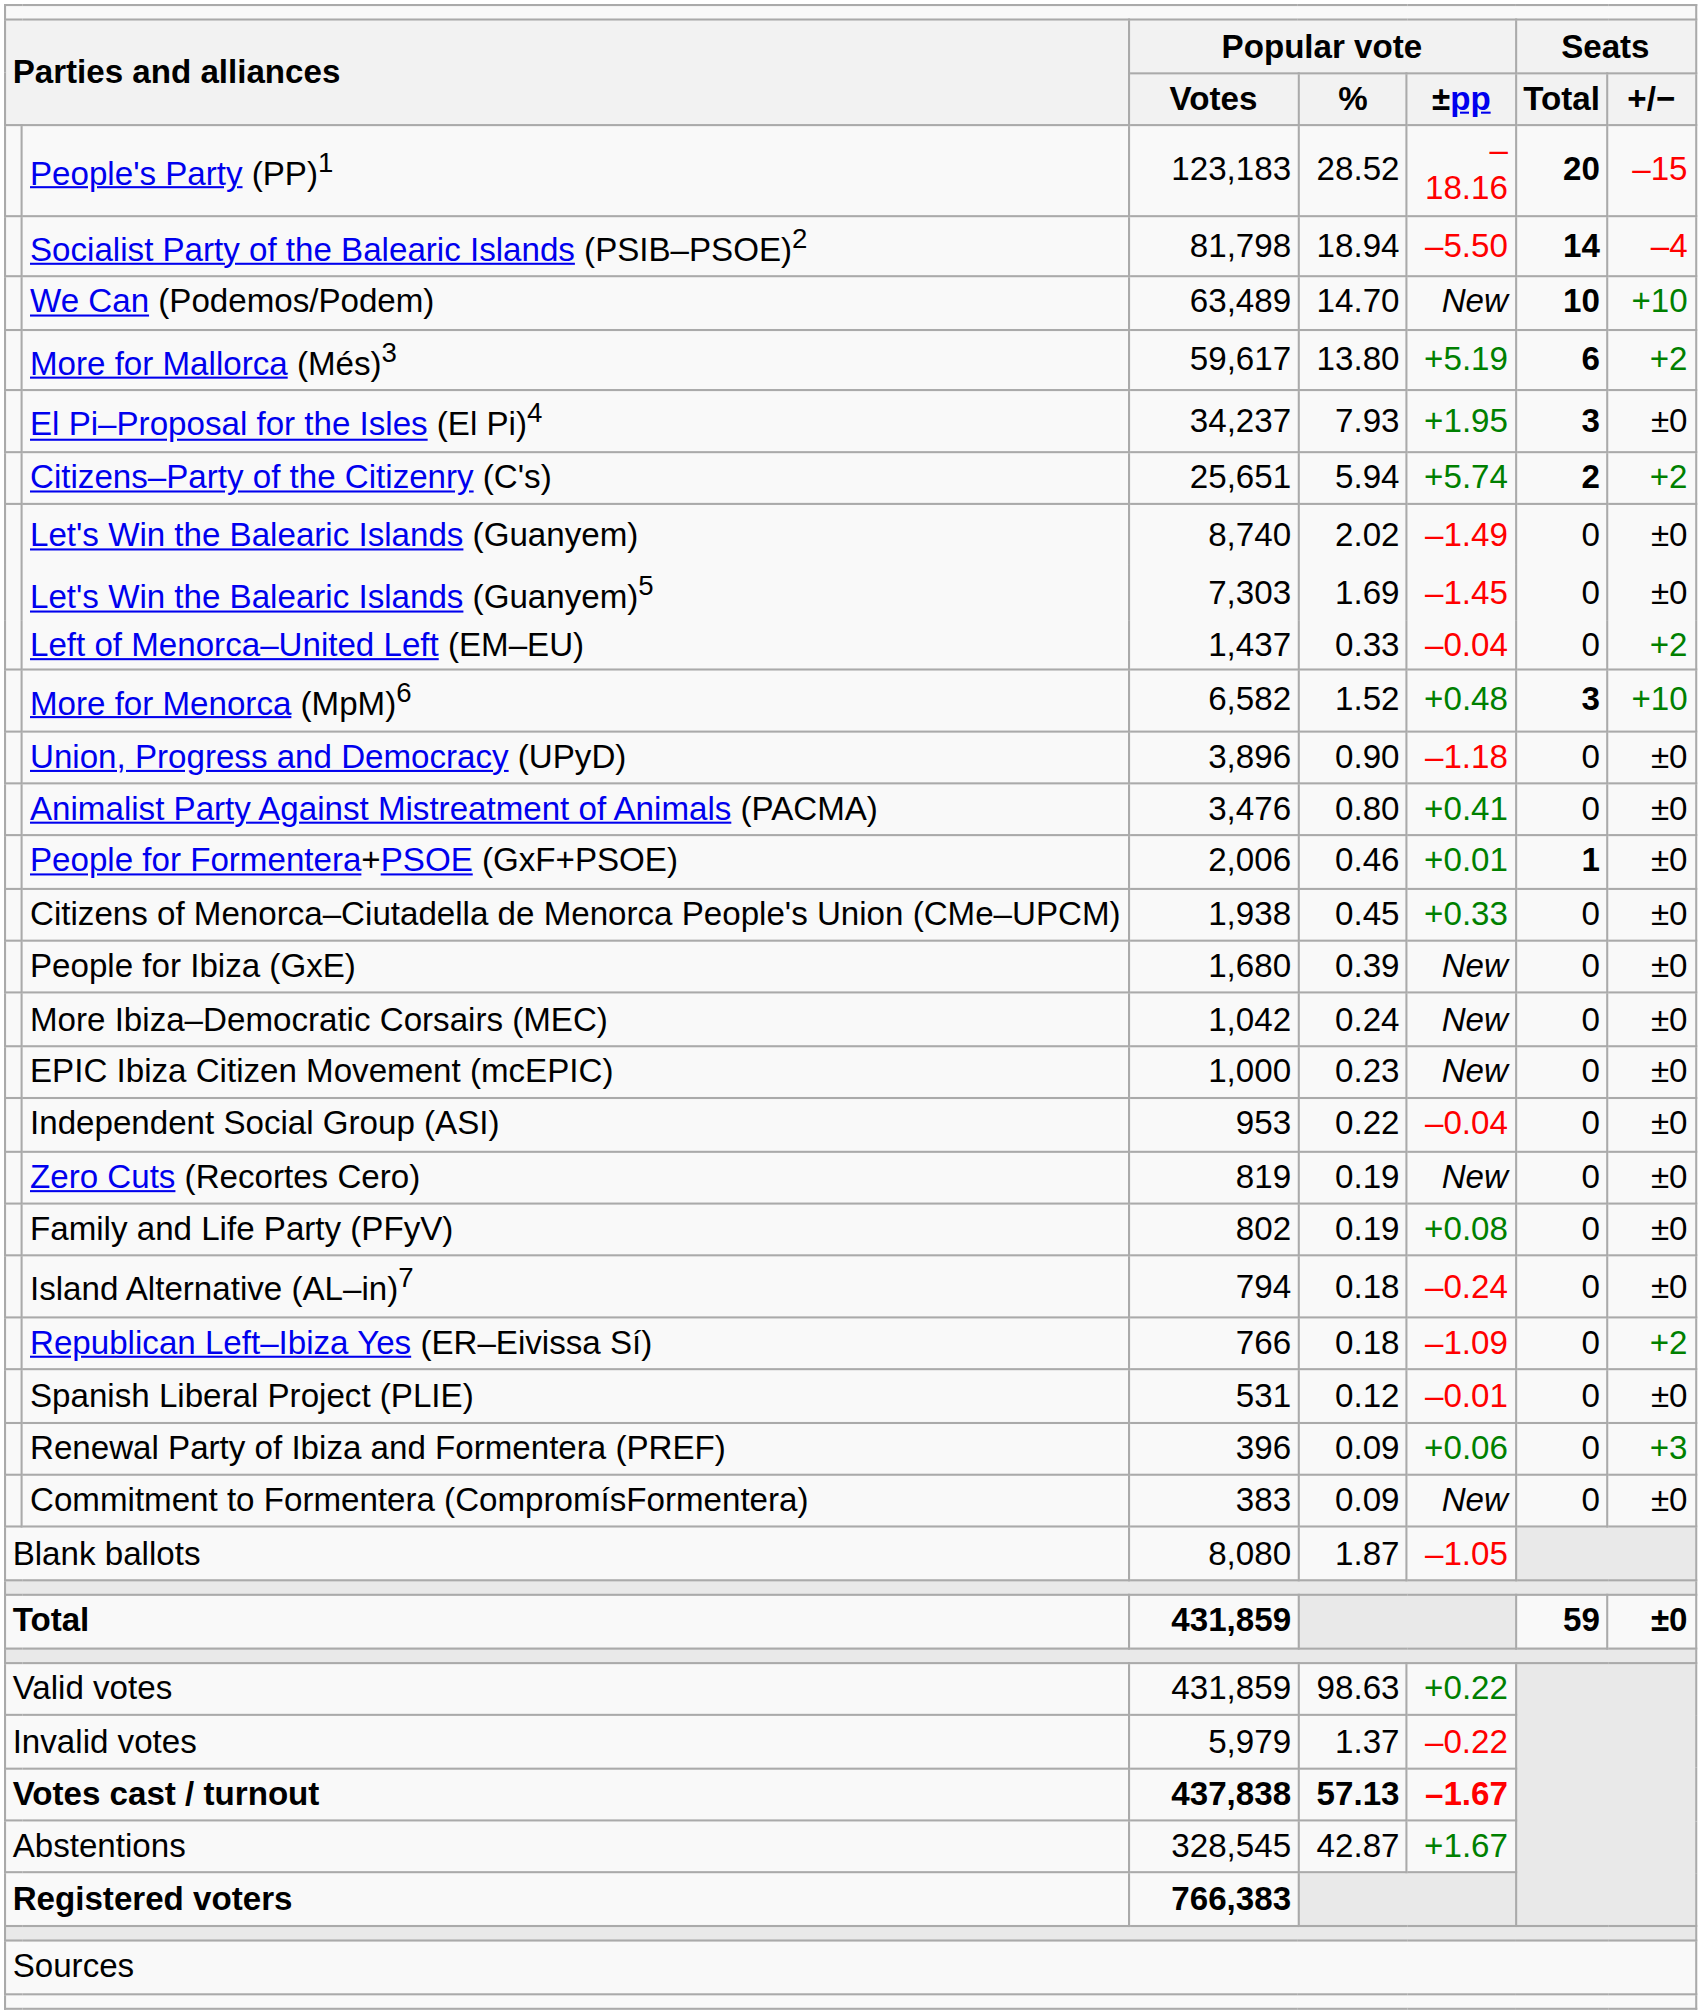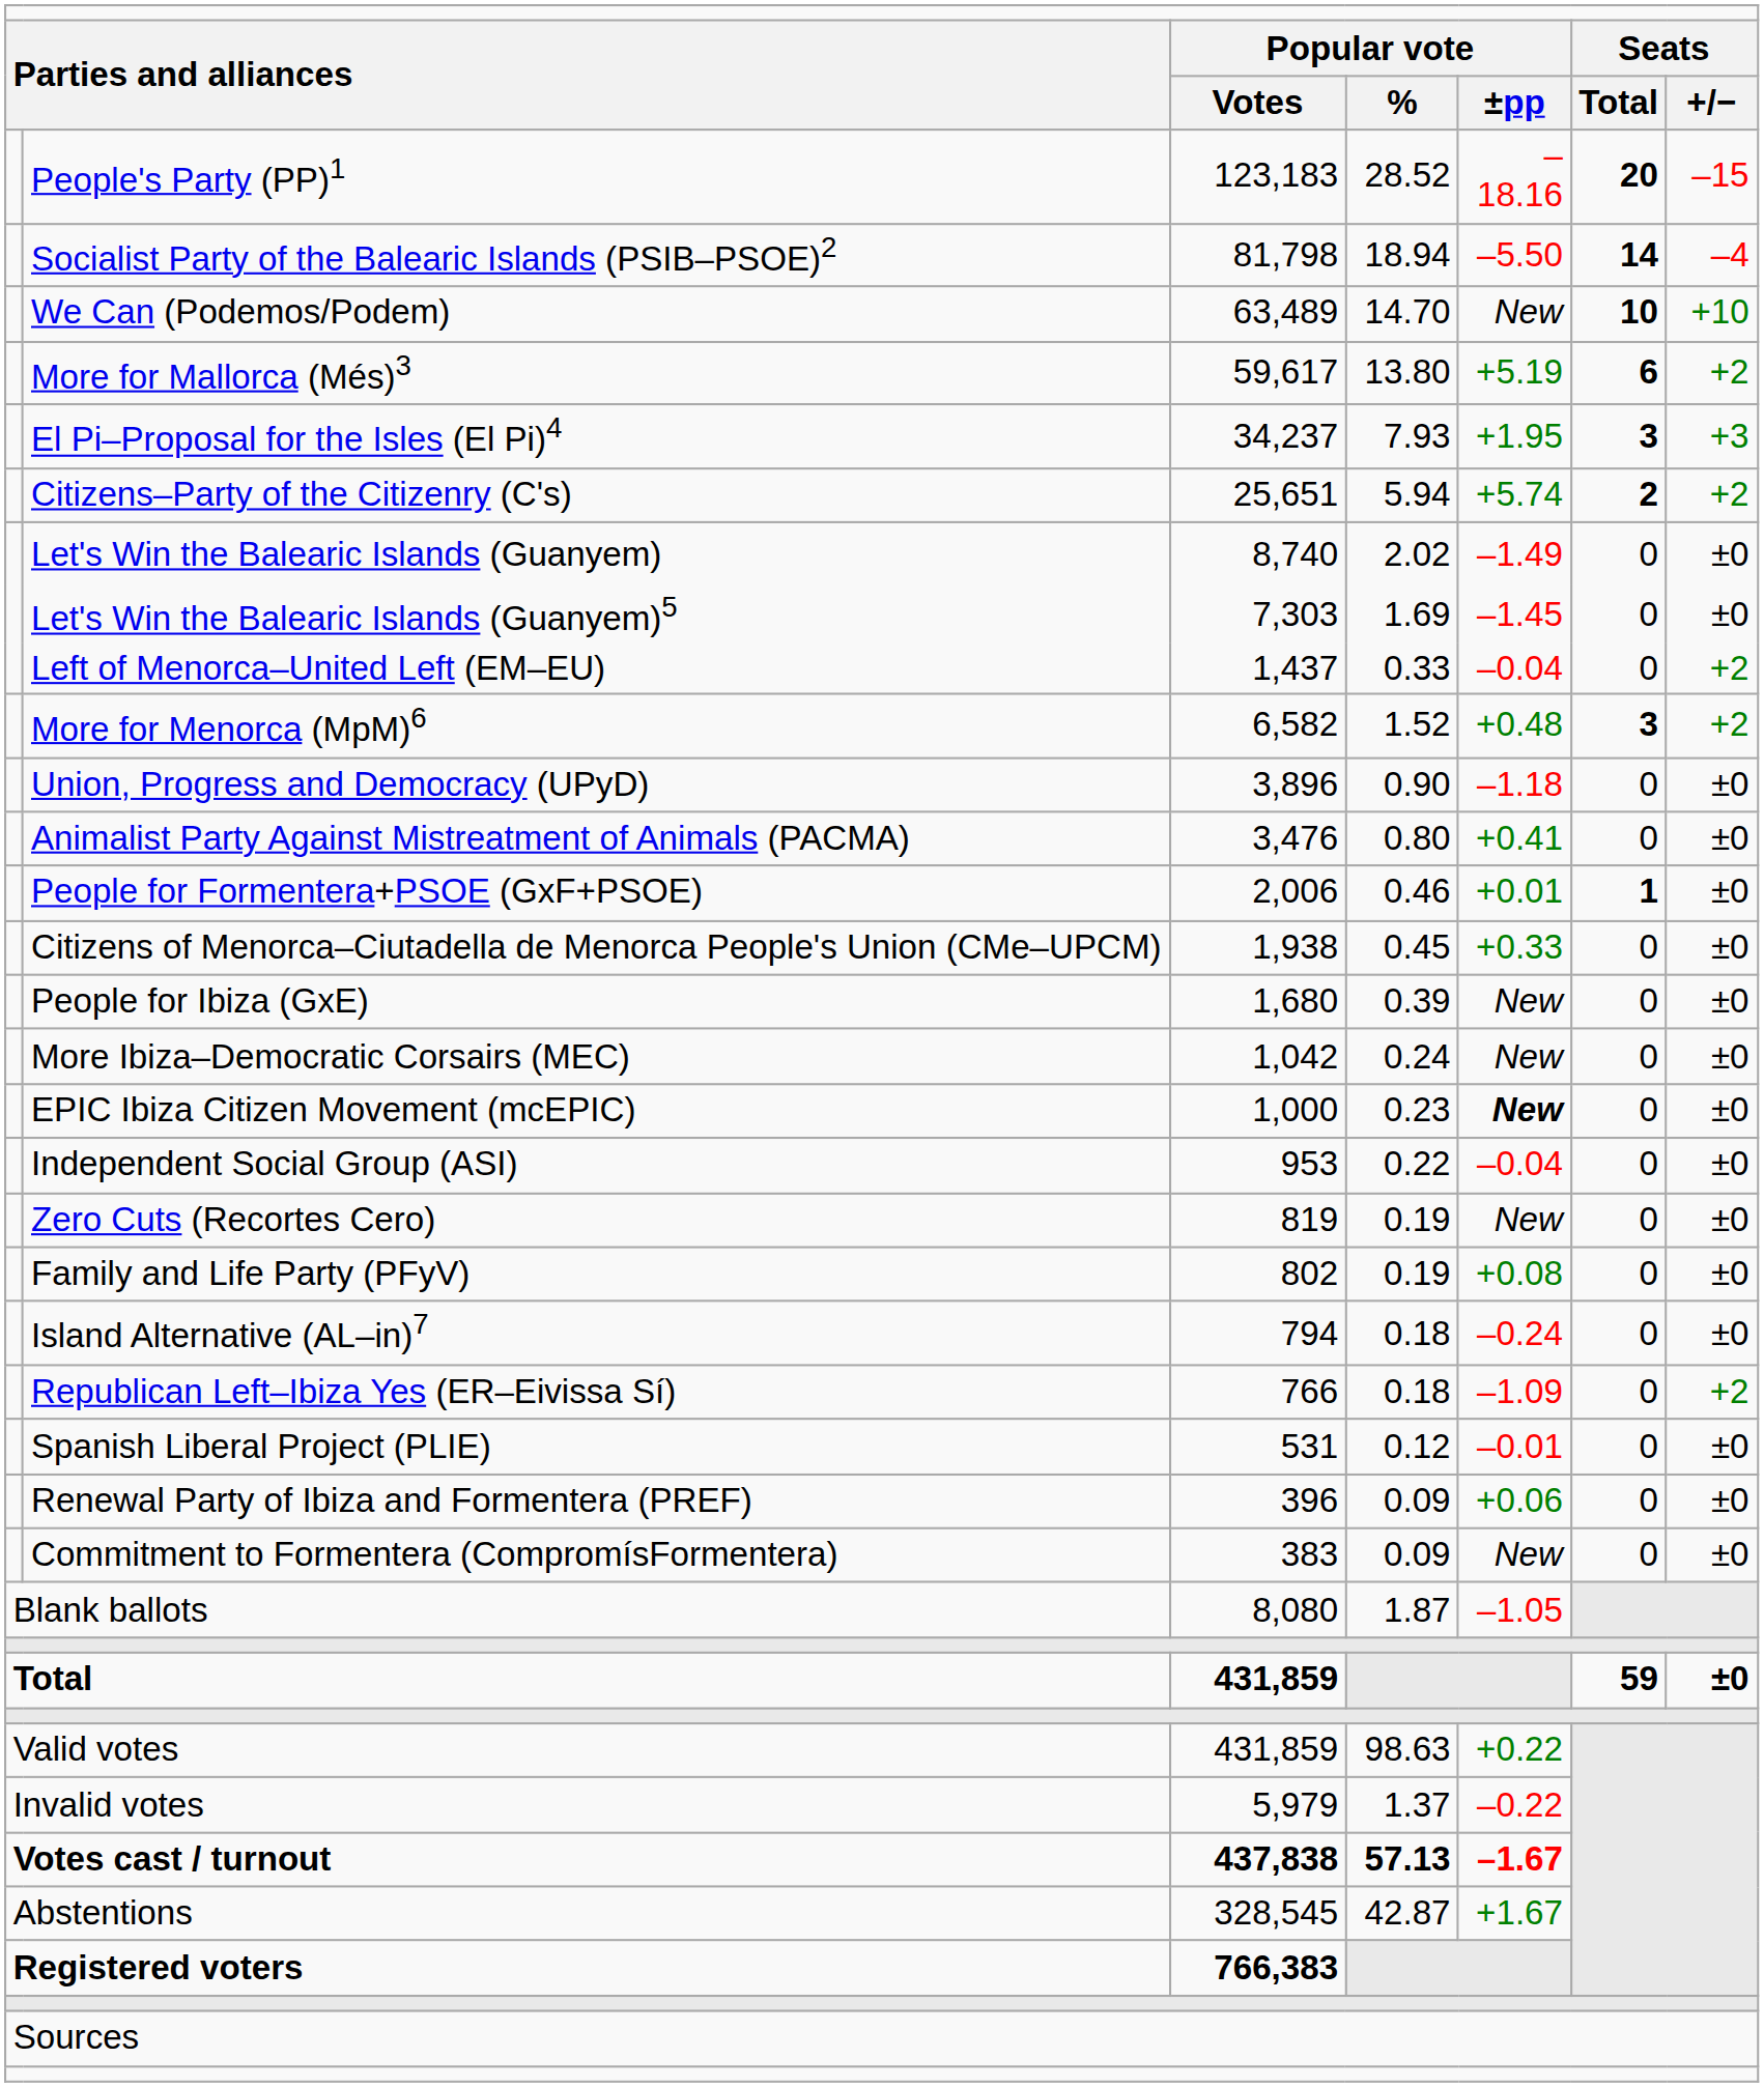El Pi–Proposal for the Isles (El Pi)4 | column 7: ±0 -> +3
More for Menorca (MpM)6 | column 7: +10 -> +2
EPIC Ibiza Citizen Movement (mcEPIC) | column 5: normal -> bold
Renewal Party of Ibiza and Formentera (PREF) | column 7: +3 -> ±0
